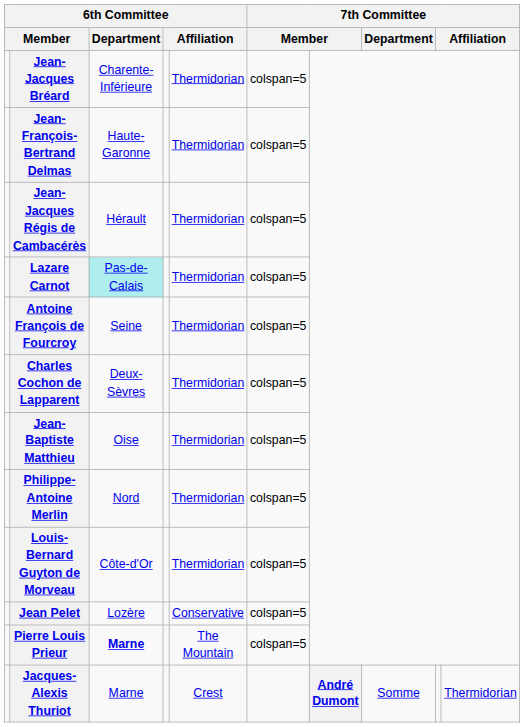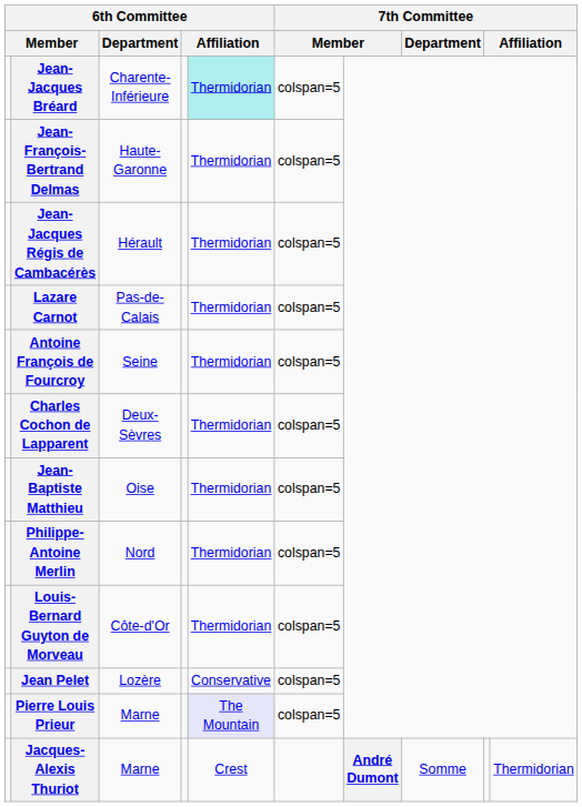Jean-Jacques Bréard | column 5: no background -> paleturquoise background
Lazare Carnot | 6th Committee / Department: paleturquoise background -> no background
Pierre Louis Prieur | 6th Committee / Department: bold -> normal
Pierre Louis Prieur | column 5: no background -> lavender background
